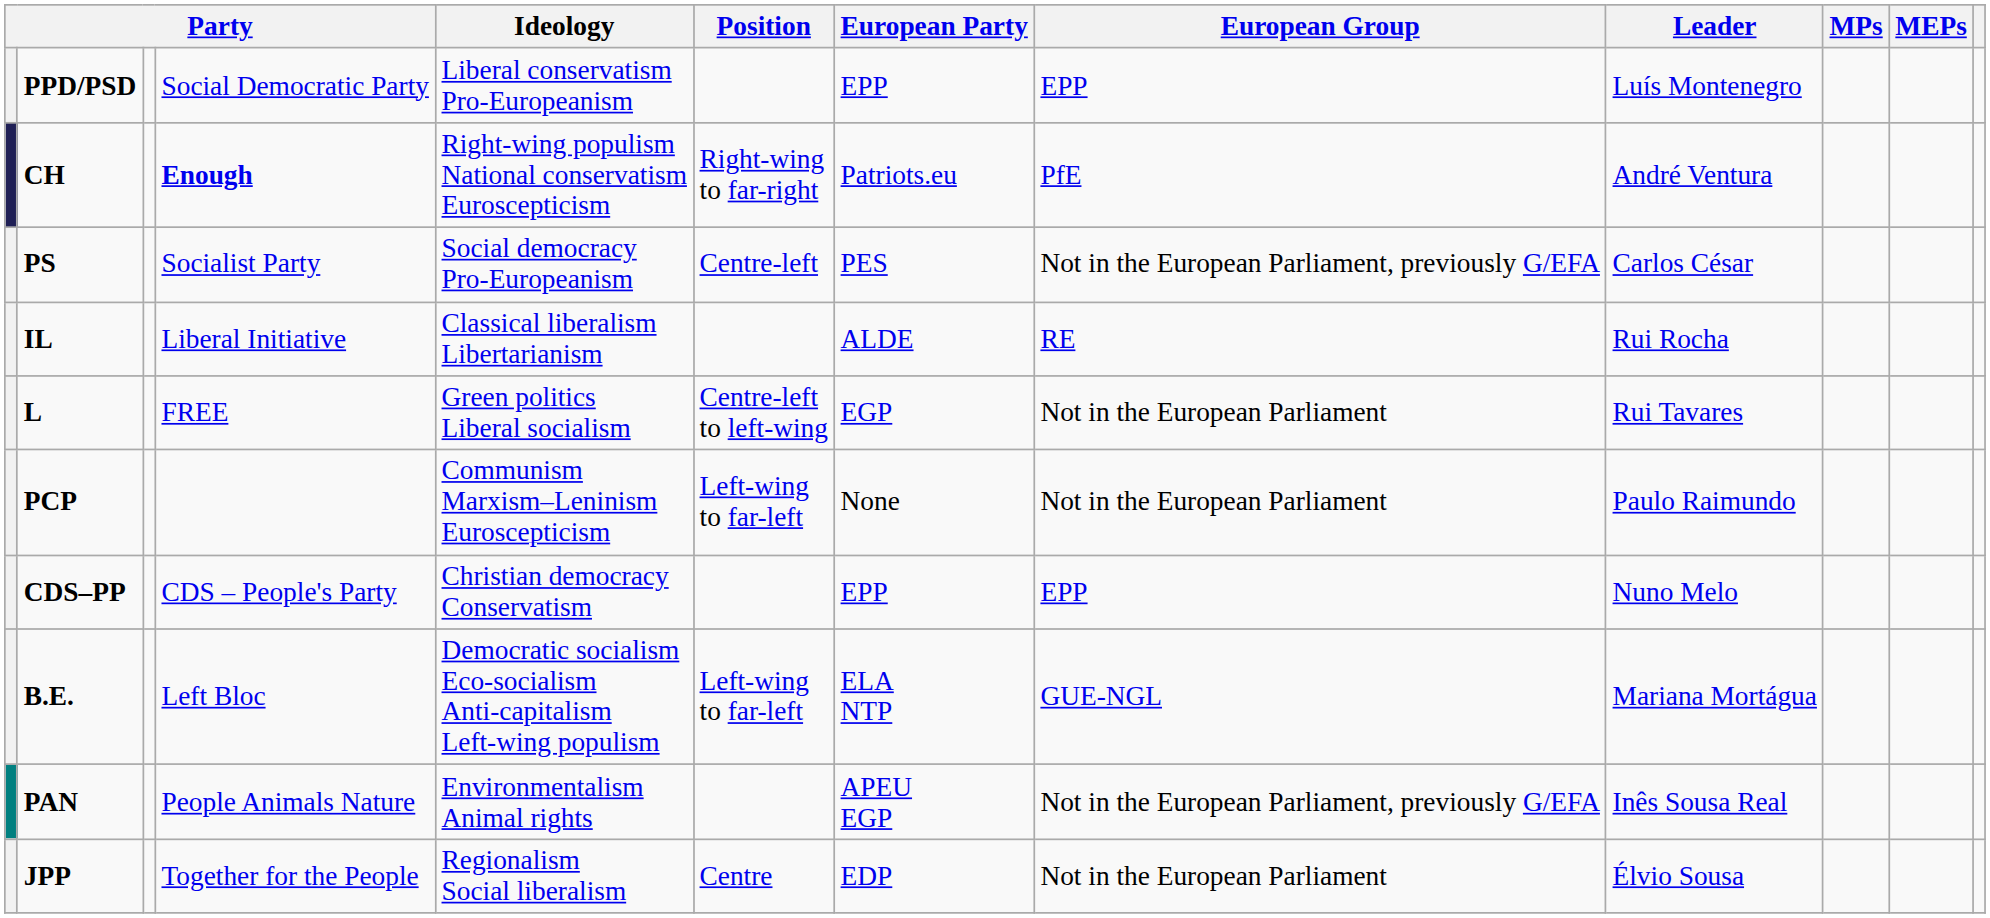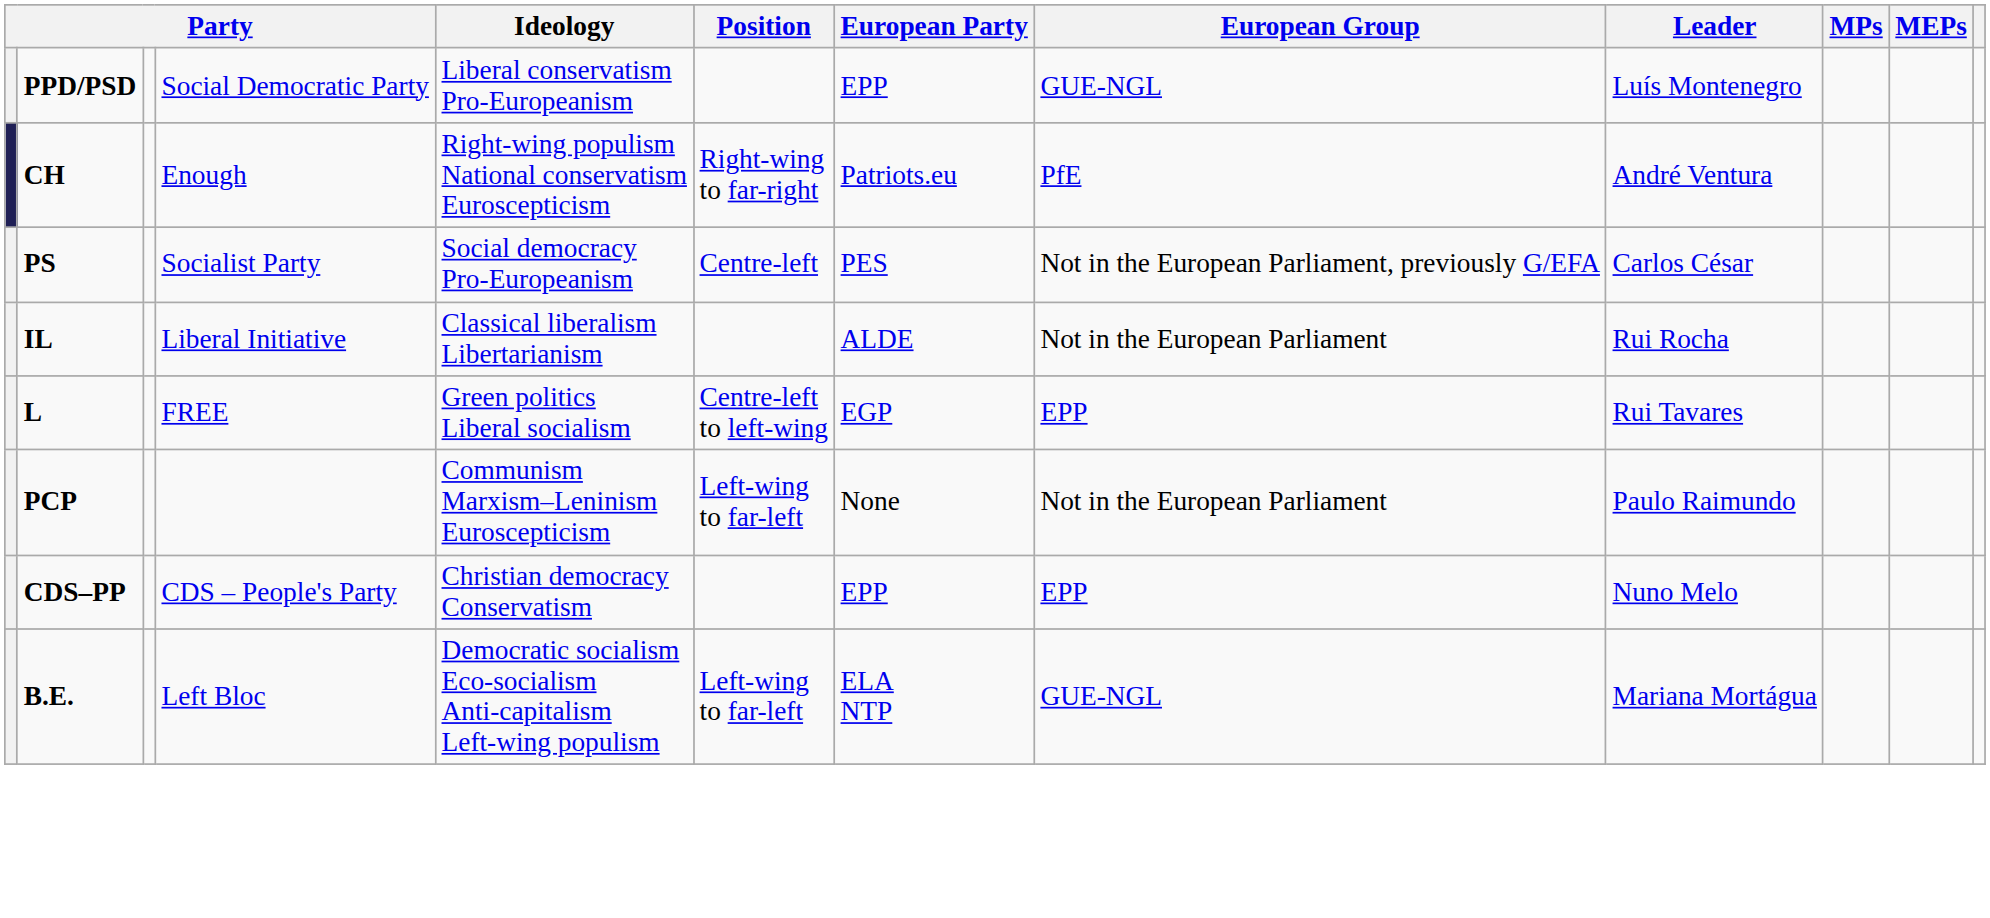PPD/PSD | European Group: EPP -> GUE-NGL
CH | column 4: bold -> normal
IL | European Group: RE -> Not in the European Parliament
L | European Group: Not in the European Parliament -> EPP
- row: PAN | People Animals Nature | Environmentalism Animal rights | APEU EGP | Not in the European Parliament, previously G/EFA | Inês Sousa Real
- row: JPP | Together for the People | Regionalism Social liberalism | Centre | EDP | Not in the European Parliament | Élvio Sousa
